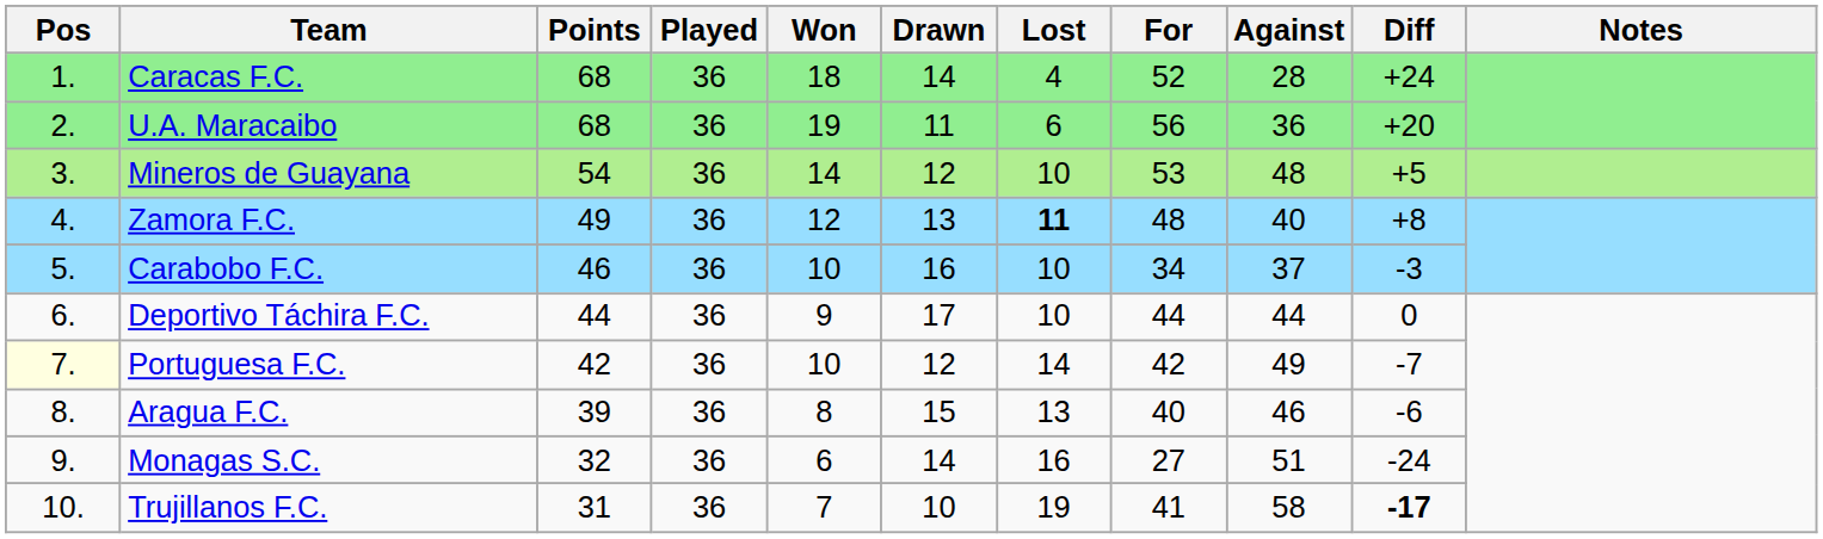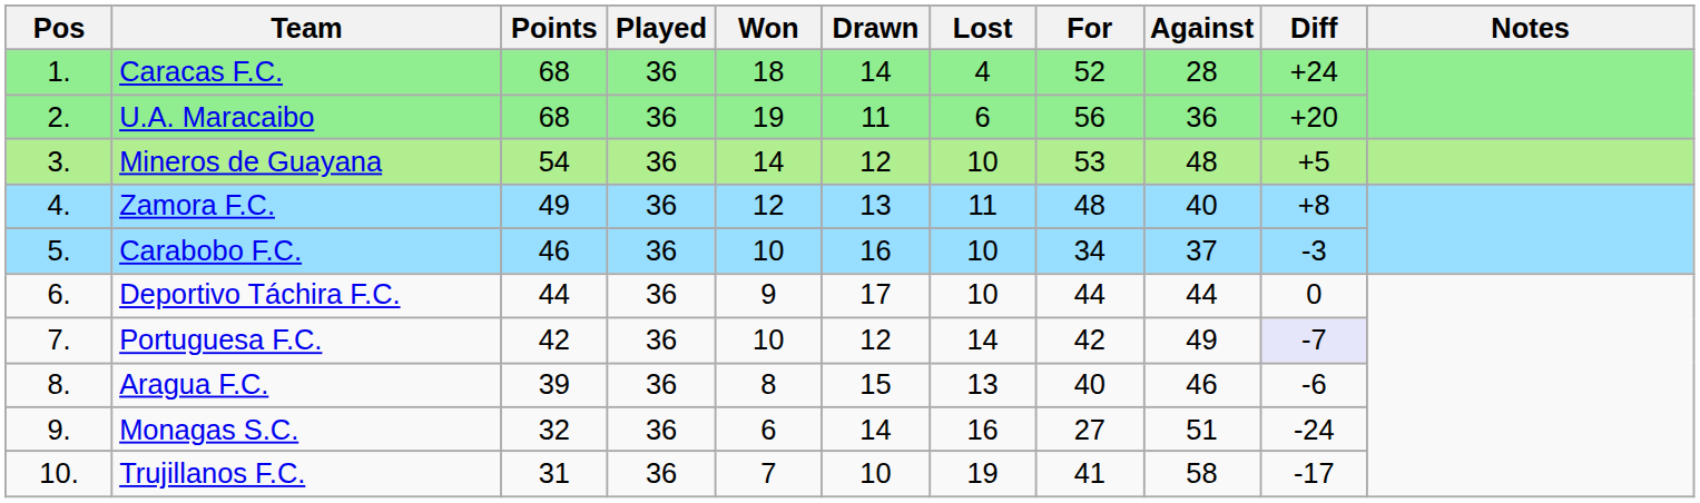Zamora F.C. | Lost: bold -> normal
Portuguesa F.C. | Pos: lightyellow background -> no background
Portuguesa F.C. | Diff: no background -> lavender background
Trujillanos F.C. | Diff: bold -> normal
